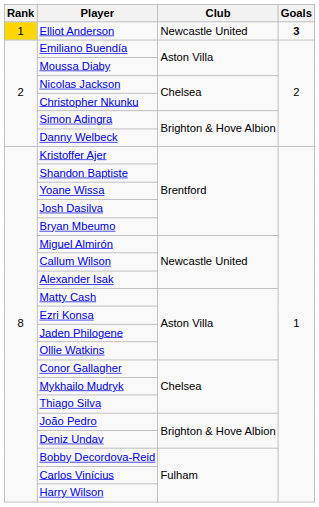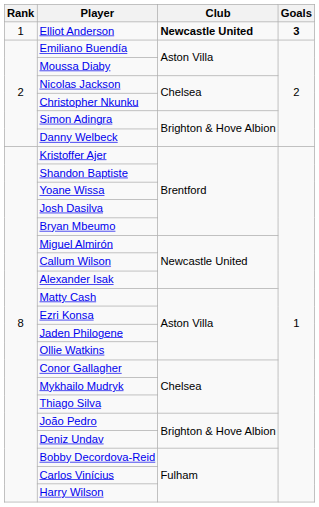Elliot Anderson | Rank: gold background -> no background
Elliot Anderson | Club: normal -> bold
